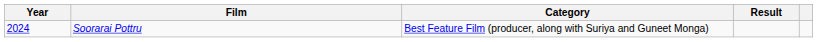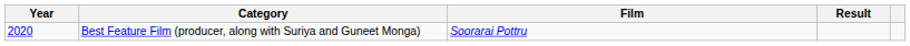columns swapped: Category <-> Film
row 2 | Year: 2024 -> 2020
